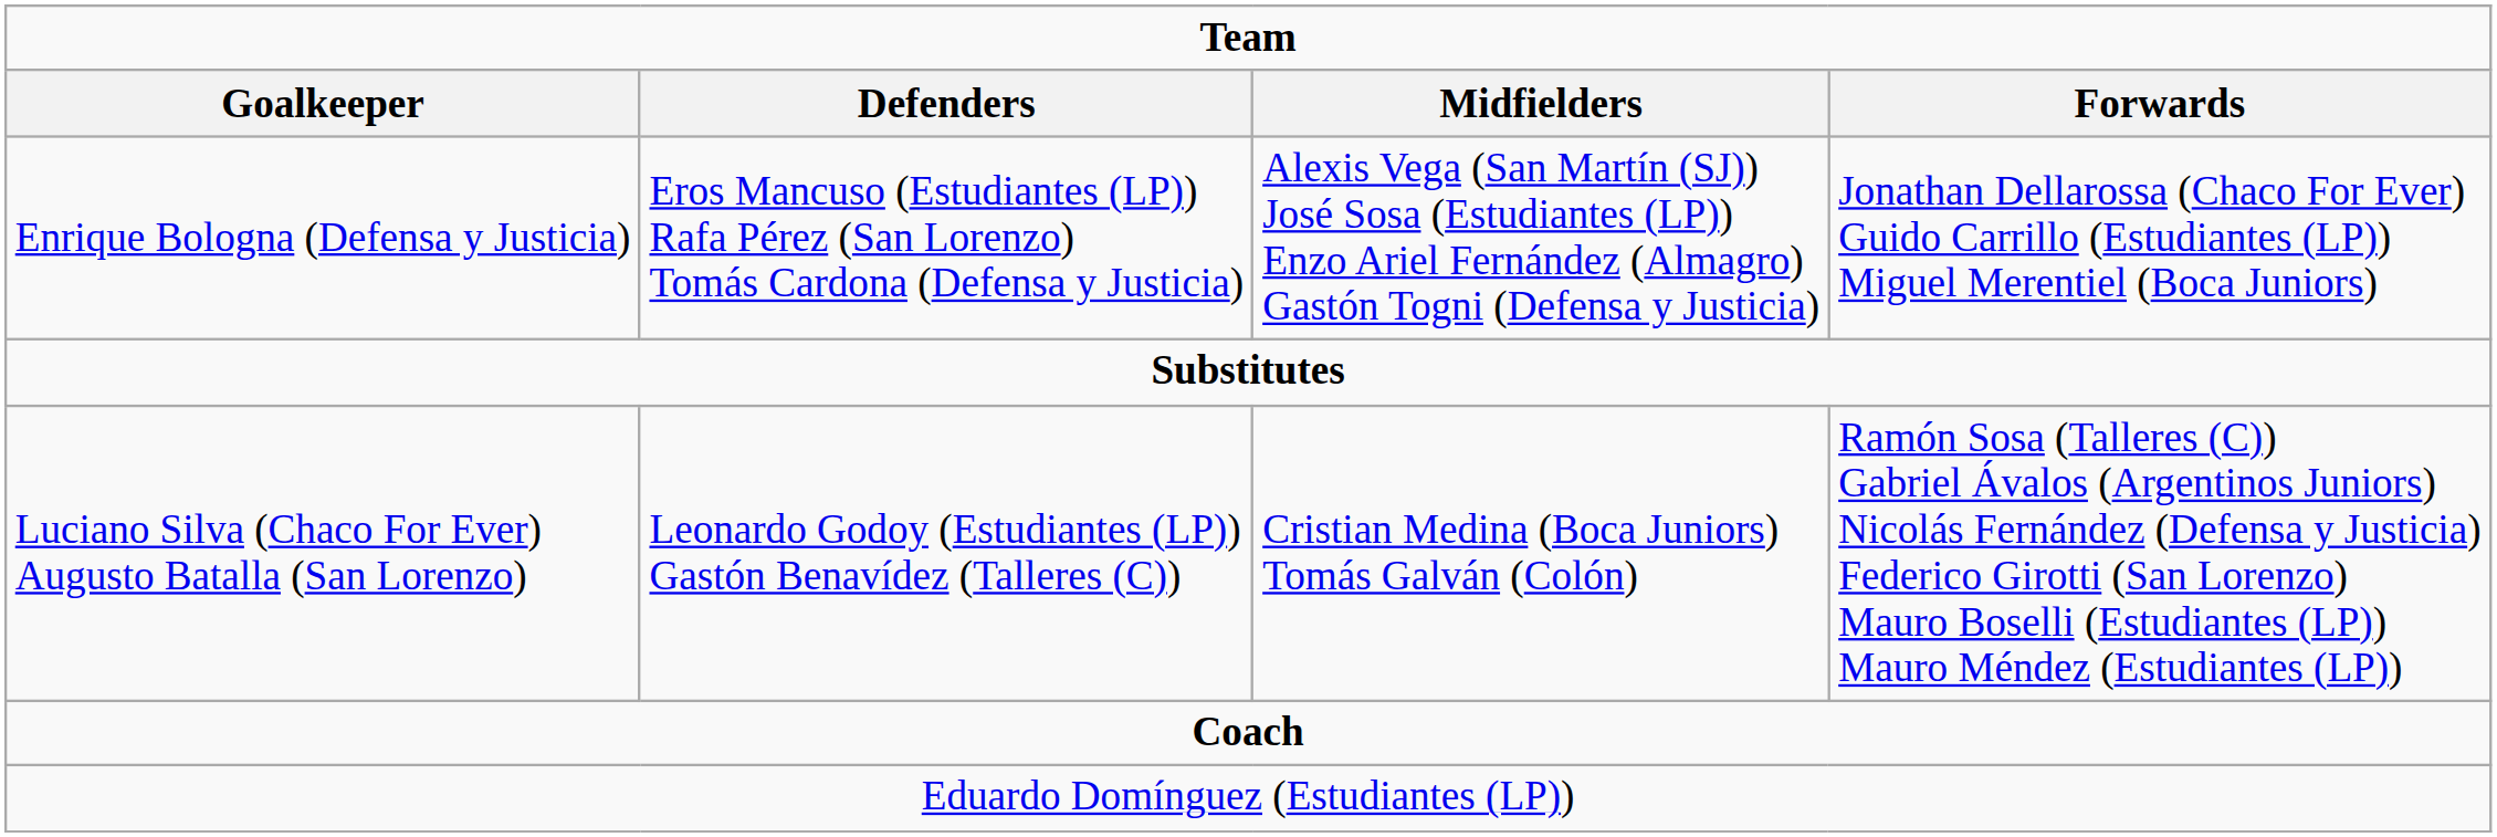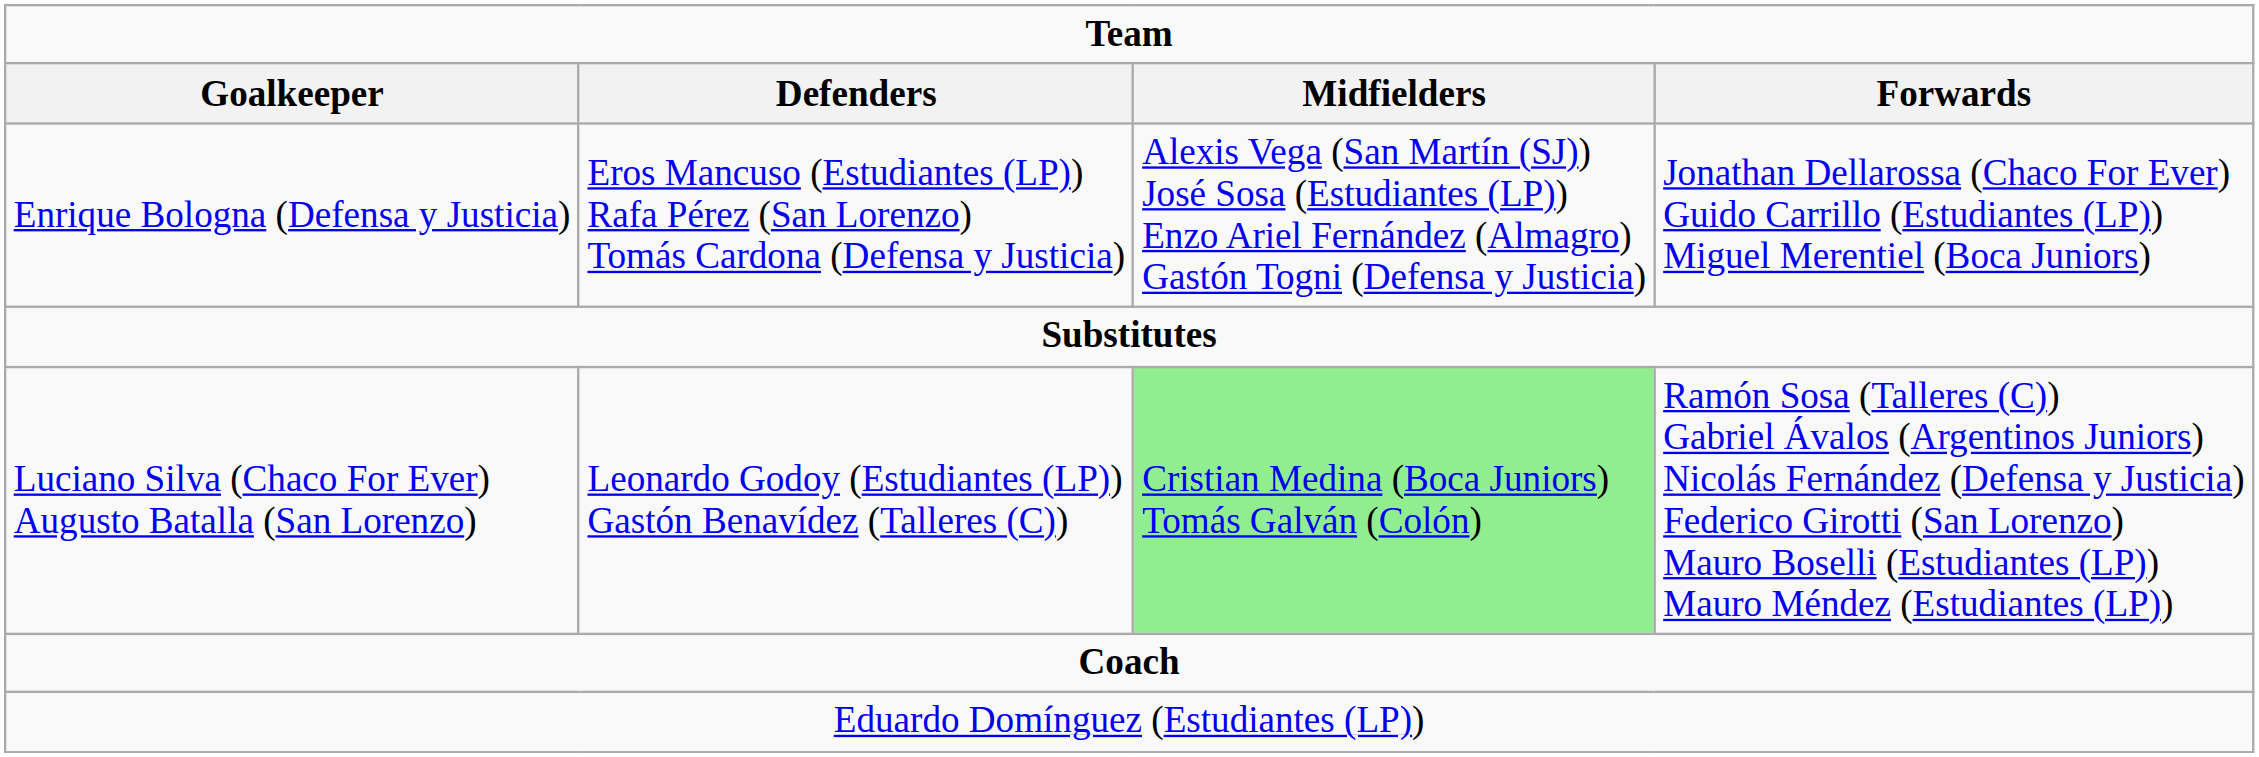Luciano Silva (Chaco For Ever) Augusto Batalla (San Lorenzo) | Midfielders: no background -> lightgreen background
